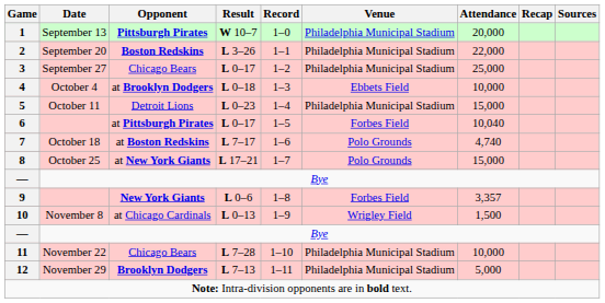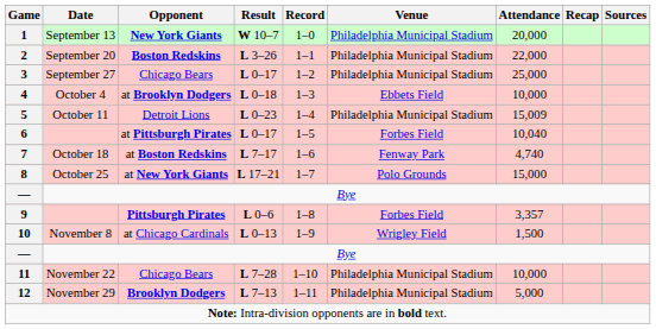1 | Opponent: Pittsburgh Pirates -> New York Giants
5 | Attendance: 15,000 -> 15,009
7 | Venue: Polo Grounds -> Fenway Park
9 | Opponent: New York Giants -> Pittsburgh Pirates
